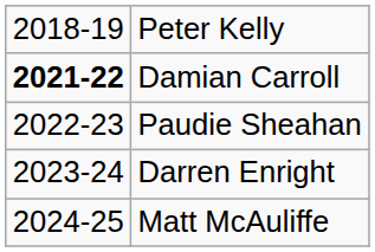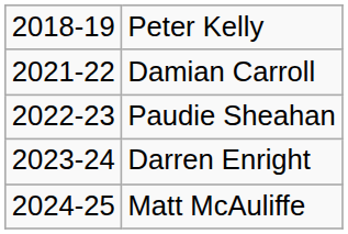Damian Carroll | column 1: bold -> normal
